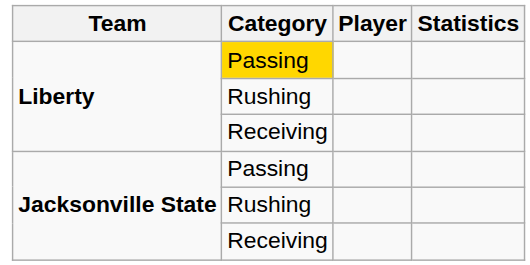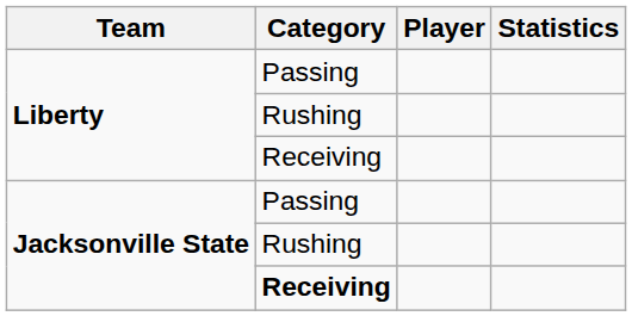Liberty / Passing | Category: gold background -> no background
Jacksonville State / Receiving | Category: normal -> bold
